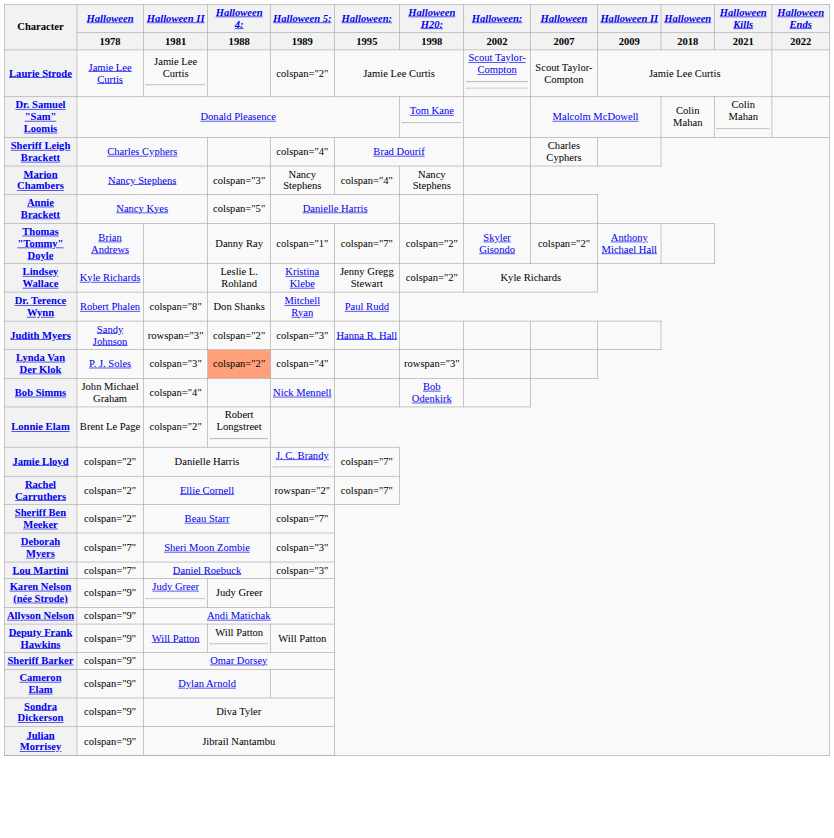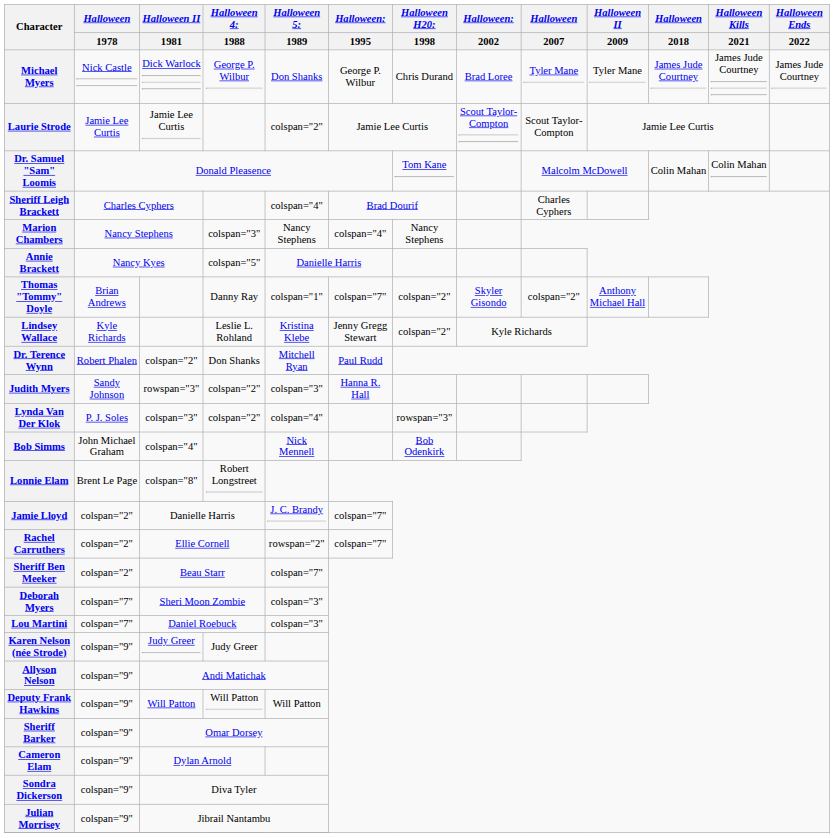+ row: Michael Myers | Nick Castle | Dick Warlock | George P. Wilbur | Don Shanks | George P. Wilbur | Chris Durand | Brad Loree | Tyler Mane | Tyler Mane | James Jude Courtney | James Jude Courtney | James Jude Courtney
Dr. Terence Wynn | Halloween II / 1981: colspan="8" -> colspan="2"
Lynda Van Der Klok | column 4: lightsalmon background -> no background
Lonnie Elam | Halloween II / 1981: colspan="2" -> colspan="8"
